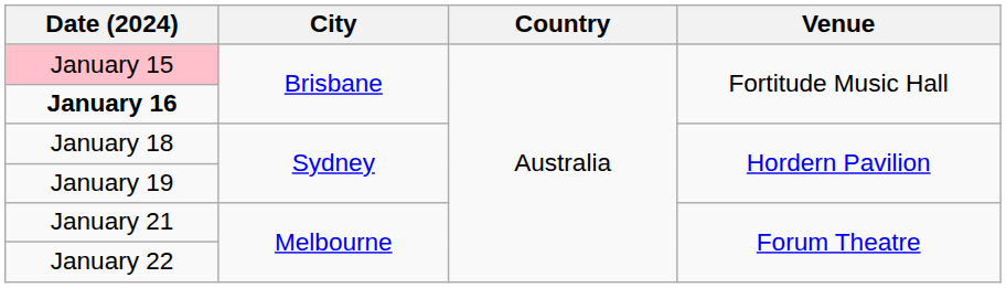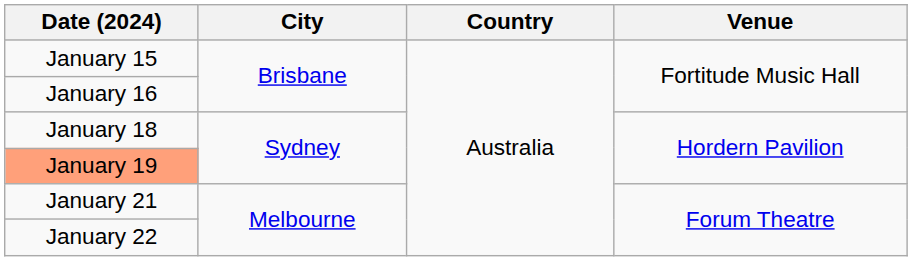January 15 | Date (2024): pink background -> no background
January 16 | Date (2024): bold -> normal
January 19 | Date (2024): no background -> lightsalmon background
